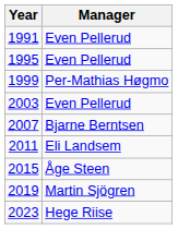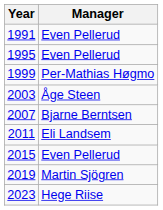2003 | Manager: Even Pellerud -> Åge Steen
2015 | Manager: Åge Steen -> Even Pellerud
